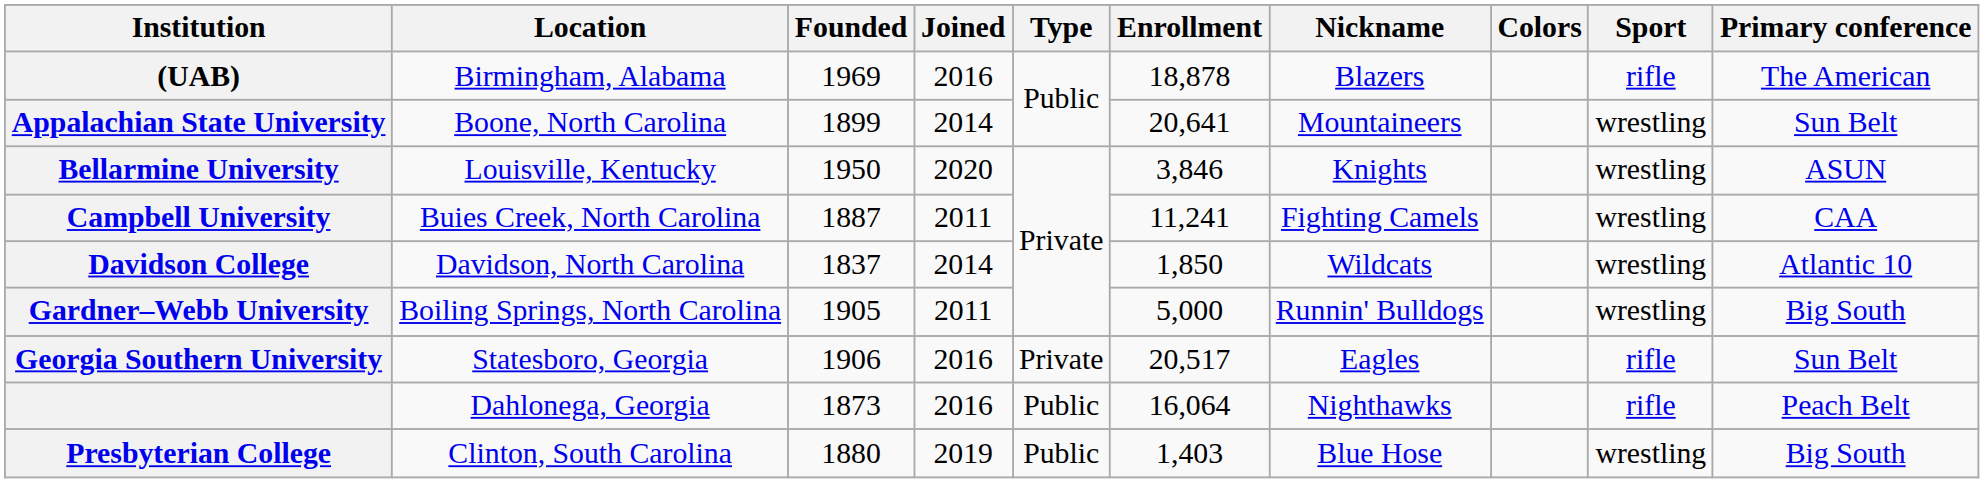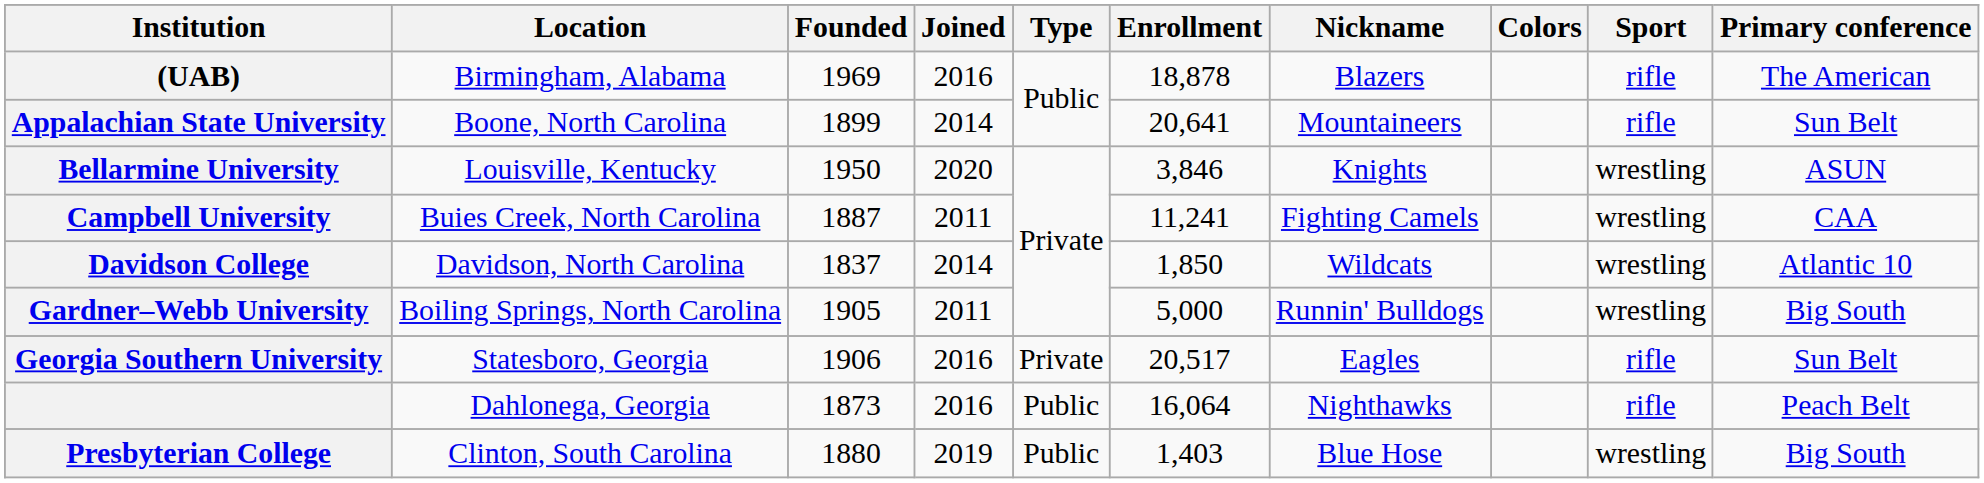Appalachian State University | Sport: wrestling -> rifle
